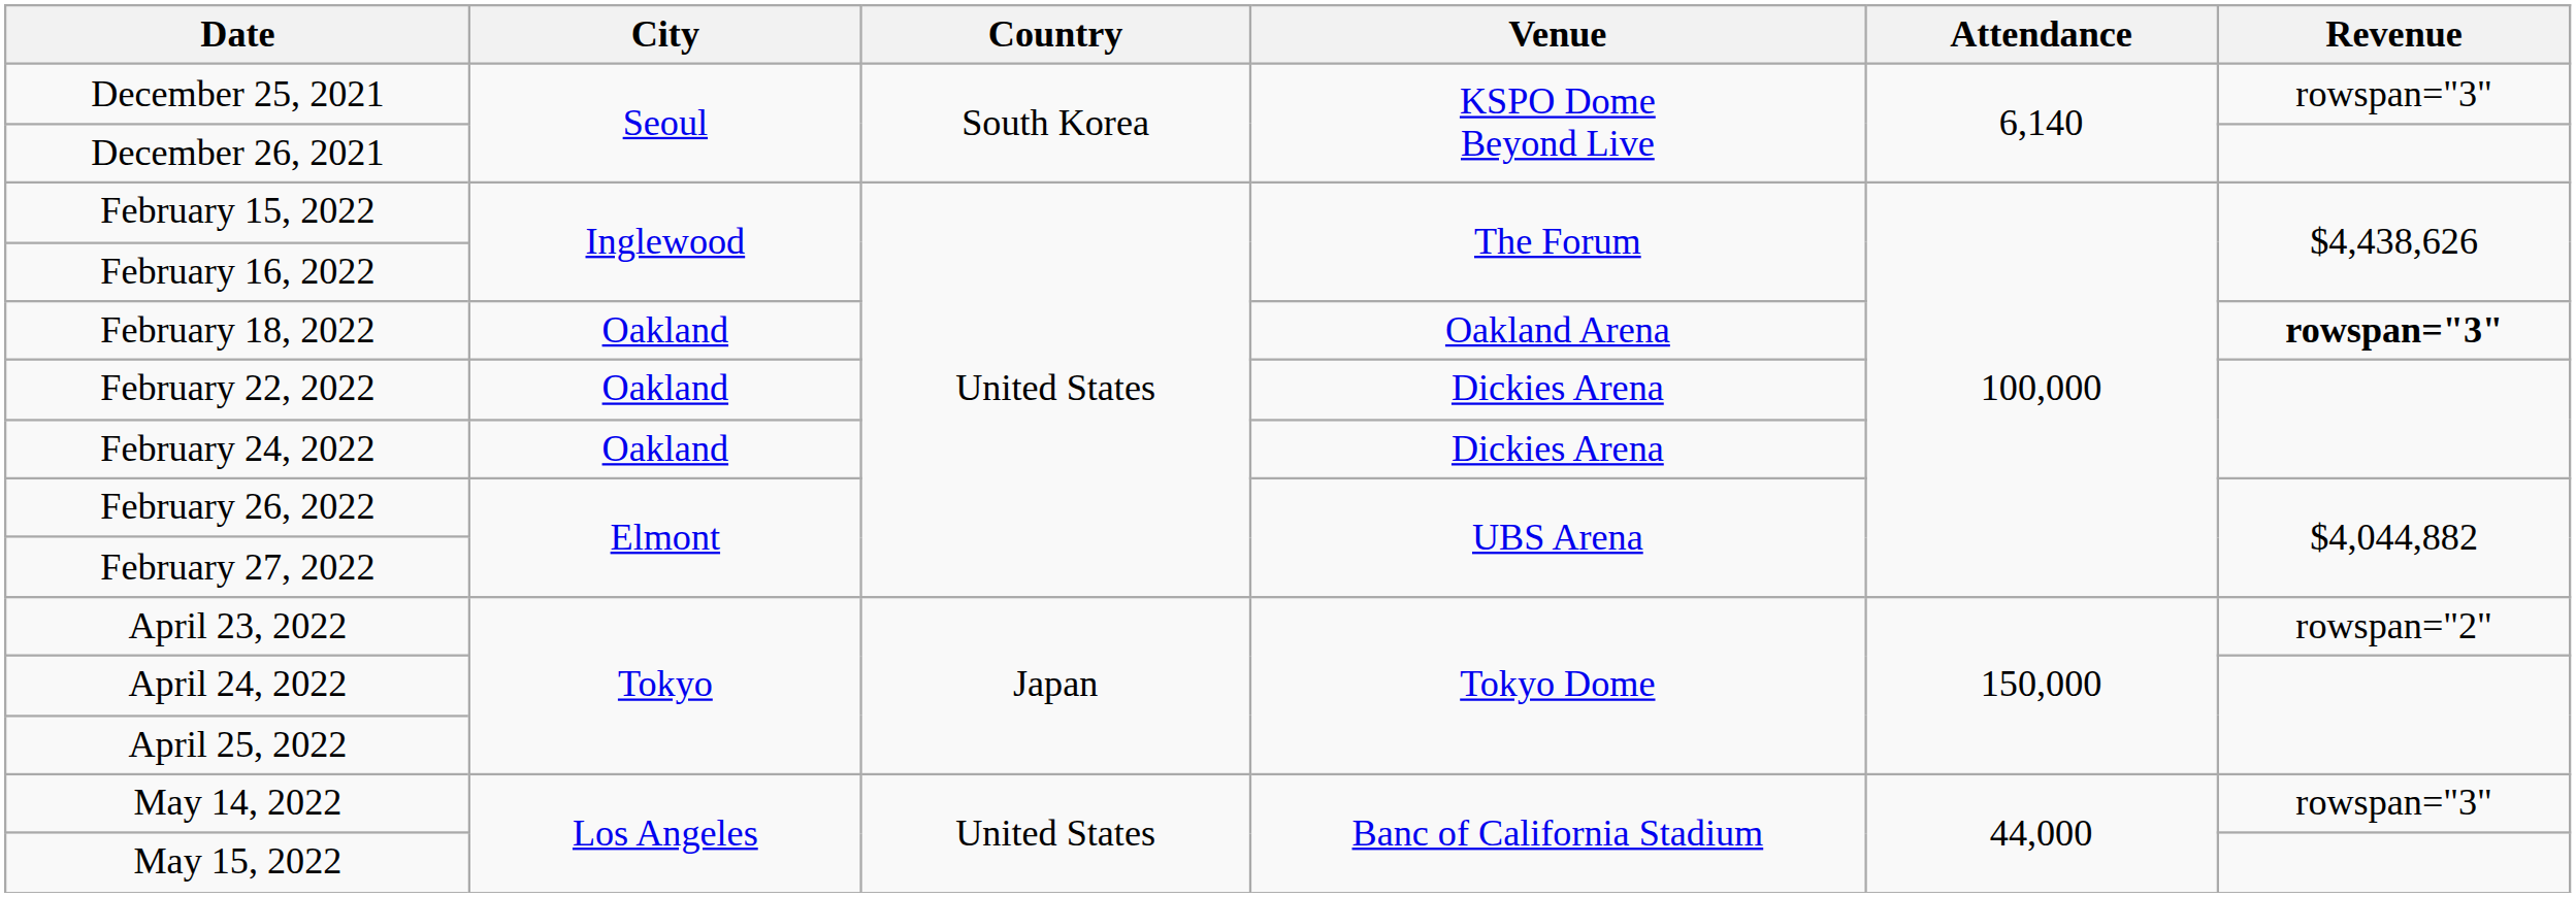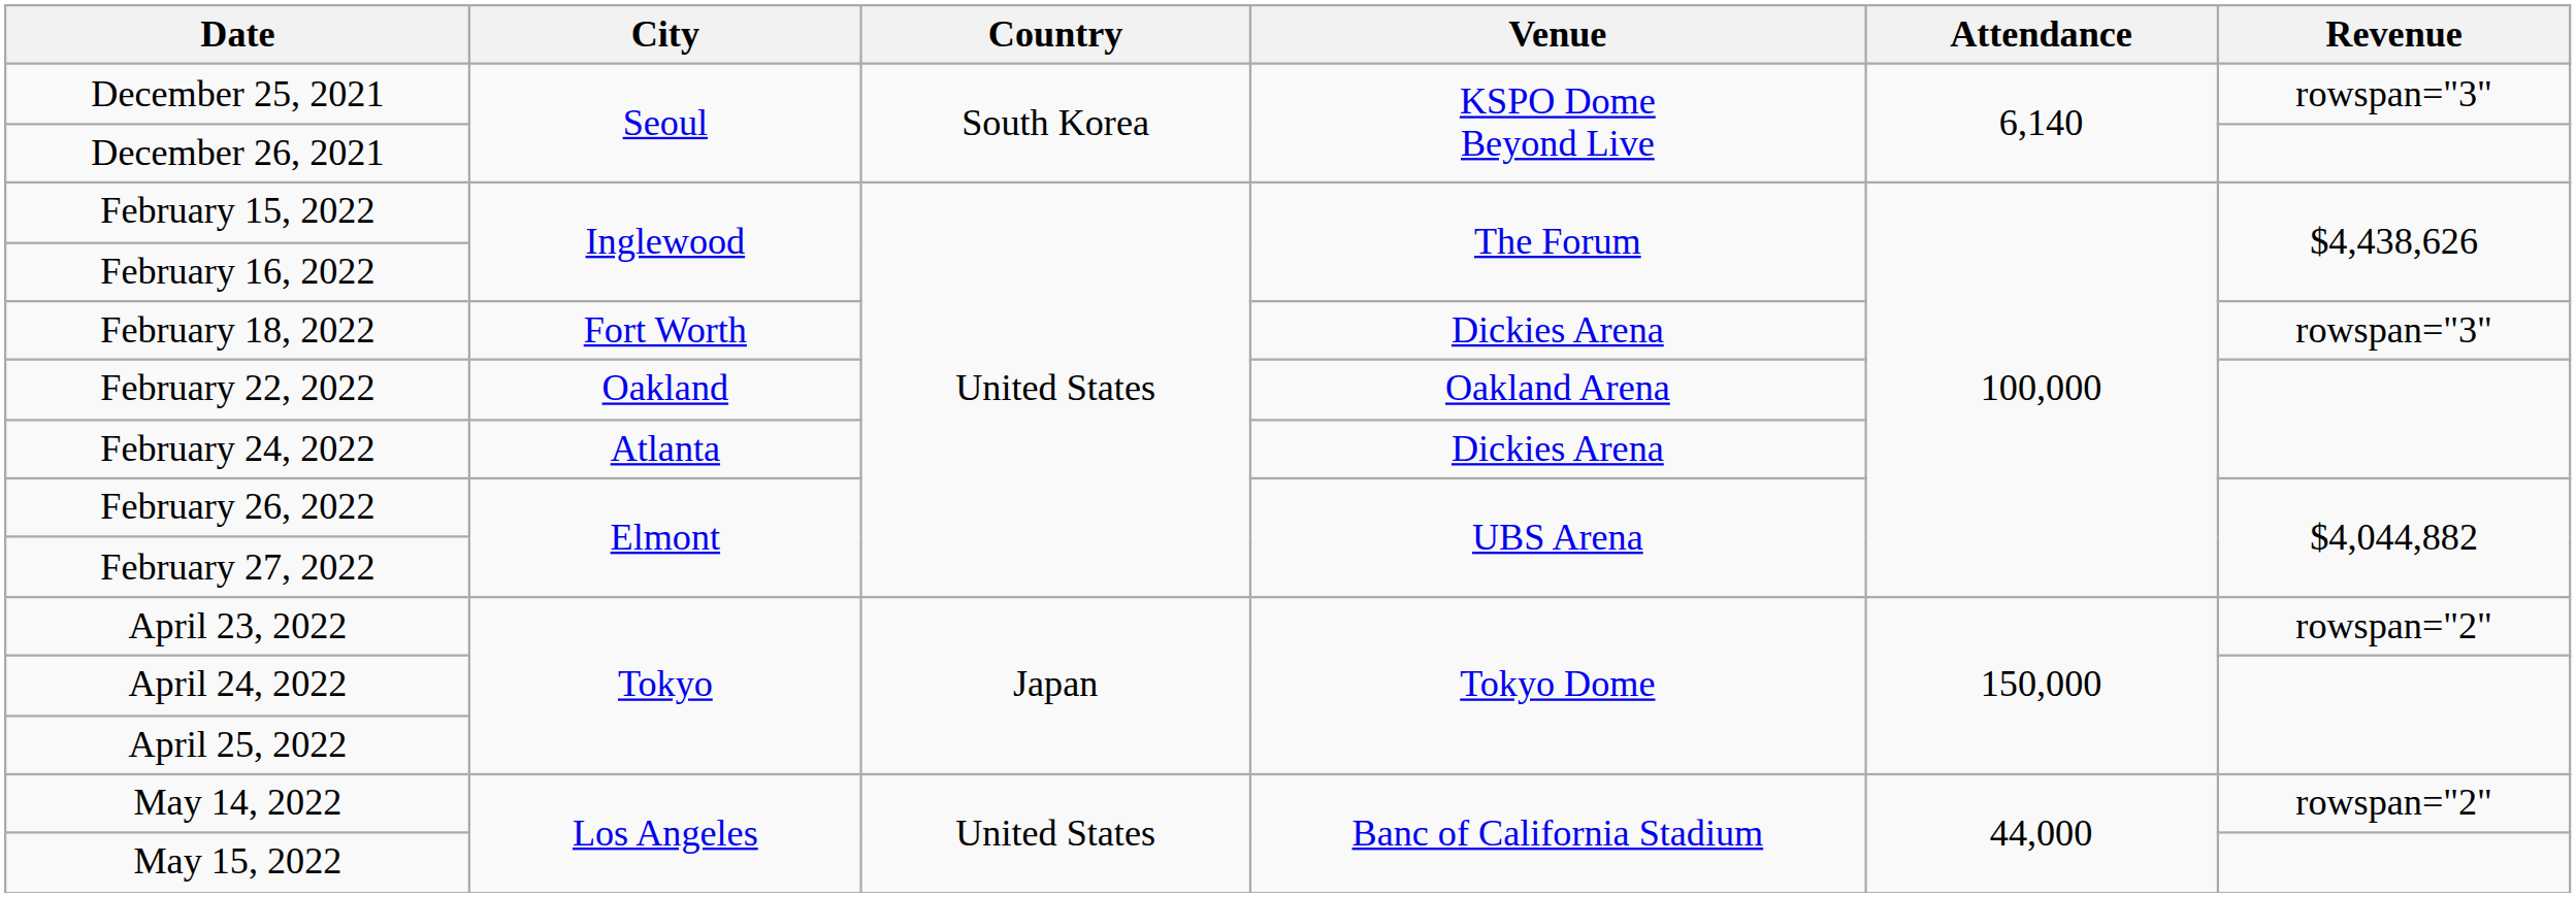February 18, 2022 | City: Oakland -> Fort Worth
February 18, 2022 | Venue: Oakland Arena -> Dickies Arena
February 18, 2022 | Revenue: bold -> normal
February 22, 2022 | Venue: Dickies Arena -> Oakland Arena
February 24, 2022 | City: Oakland -> Atlanta
May 14, 2022 | Revenue: rowspan="3" -> rowspan="2"
